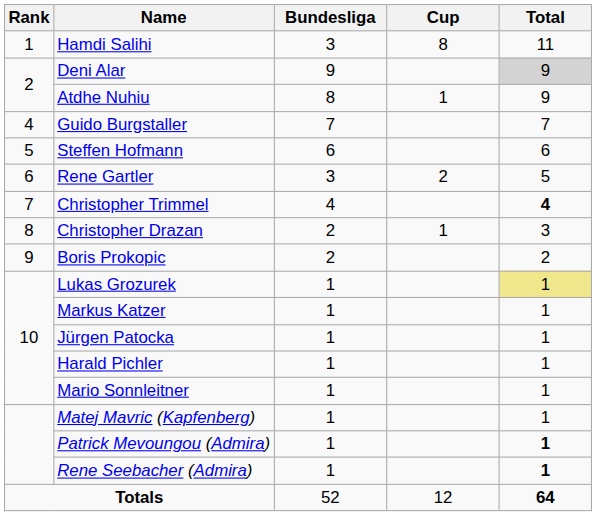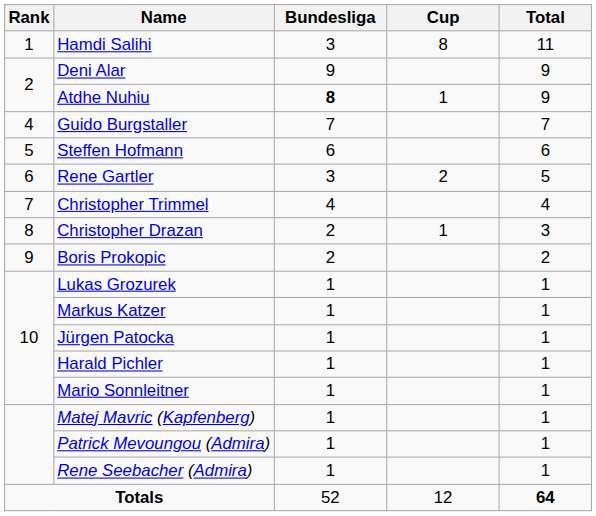Deni Alar | Total: lightgrey background -> no background
Atdhe Nuhiu | Bundesliga: normal -> bold
Christopher Trimmel | Total: bold -> normal
Lukas Grozurek | Total: khaki background -> no background
Patrick Mevoungou (Admira) | Total: bold -> normal
Rene Seebacher (Admira) | Total: bold -> normal
